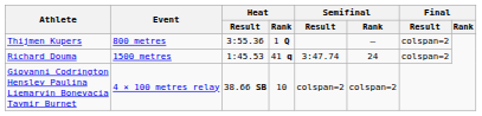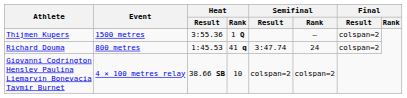Thijmen Kupers | Event: 800 metres -> 1500 metres
Richard Douma | Event: 1500 metres -> 800 metres
